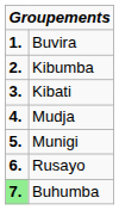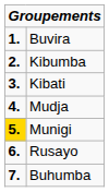Munigi | column 1: no background -> gold background
Buhumba | column 1: lightgreen background -> no background
